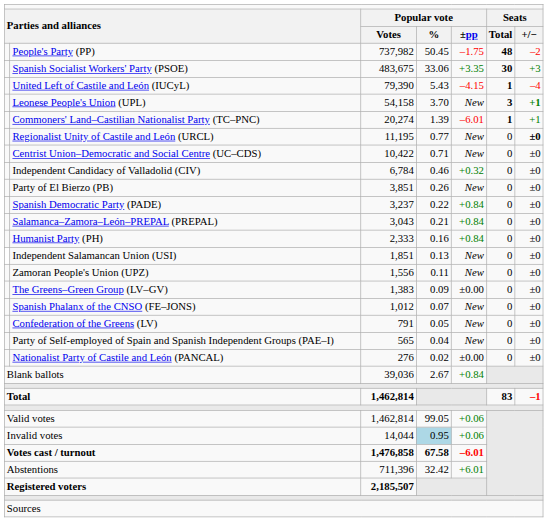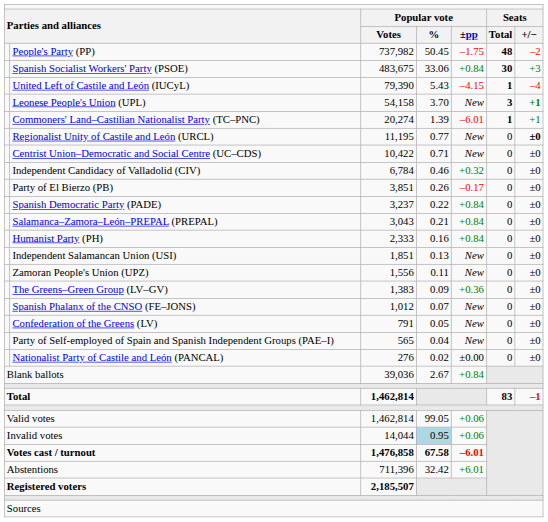Spanish Socialist Workers' Party (PSOE) | column 5: +3.35 -> +0.84
Party of El Bierzo (PB) | column 5: New -> –0.17
The Greens–Green Group (LV–GV) | column 5: ±0.00 -> +0.36
